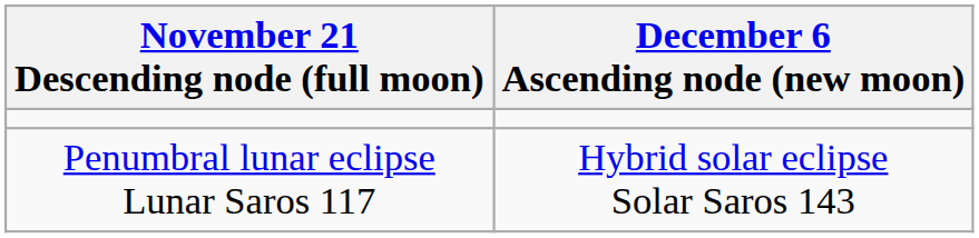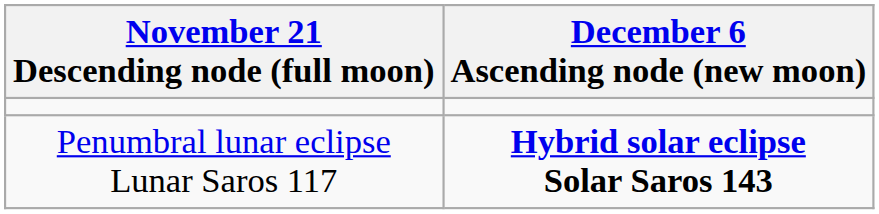Penumbral lunar eclipse Lunar Saros 117 | December 6 Ascending node (new moon): normal -> bold
